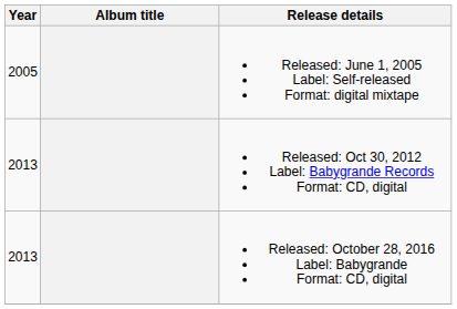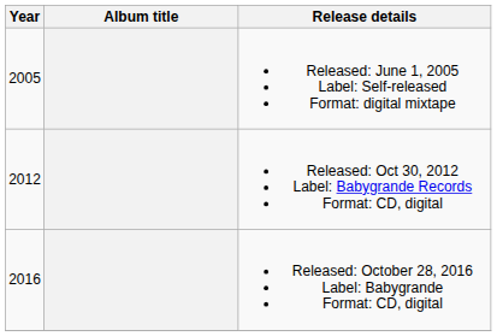row 3 | Year: 2013 -> 2012
row 4 | Year: 2013 -> 2016
